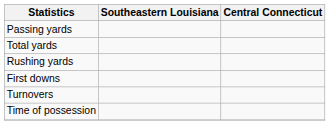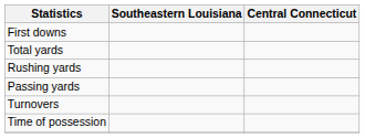rows swapped: First downs <-> Passing yards
